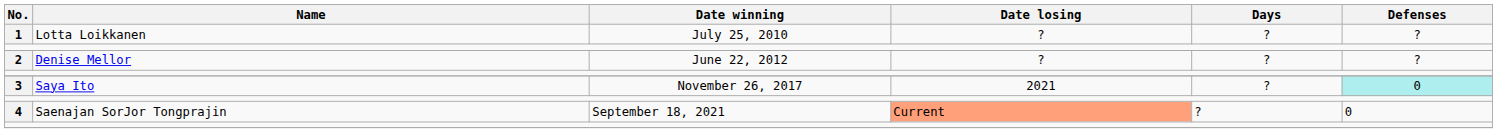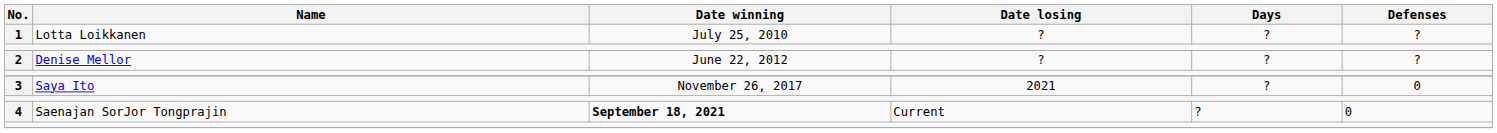3 | Defenses: paleturquoise background -> no background
4 | Date winning: normal -> bold
4 | Date losing: lightsalmon background -> no background
